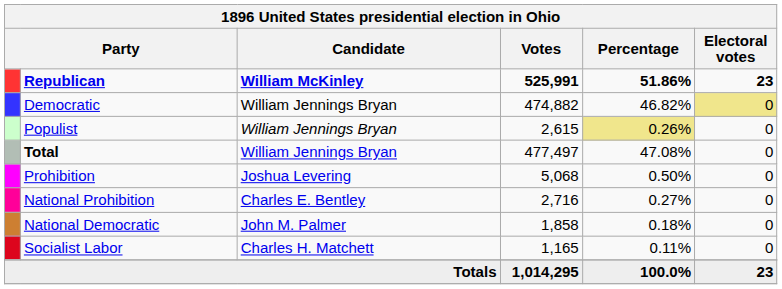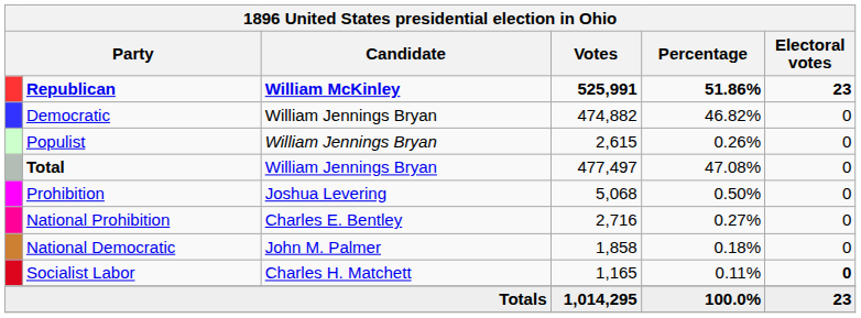Democratic | Electoral votes: khaki background -> no background
Populist | Percentage: khaki background -> no background
Socialist Labor | Electoral votes: normal -> bold
